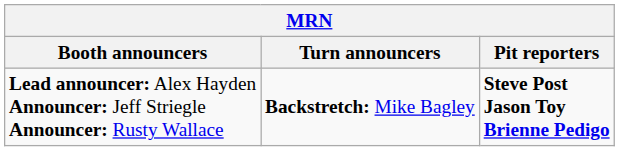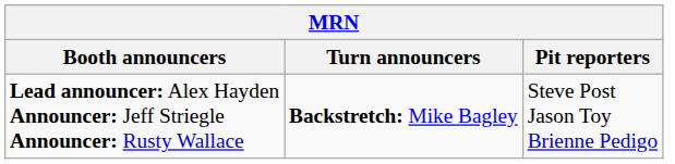row 3 | Pit reporters: bold -> normal
